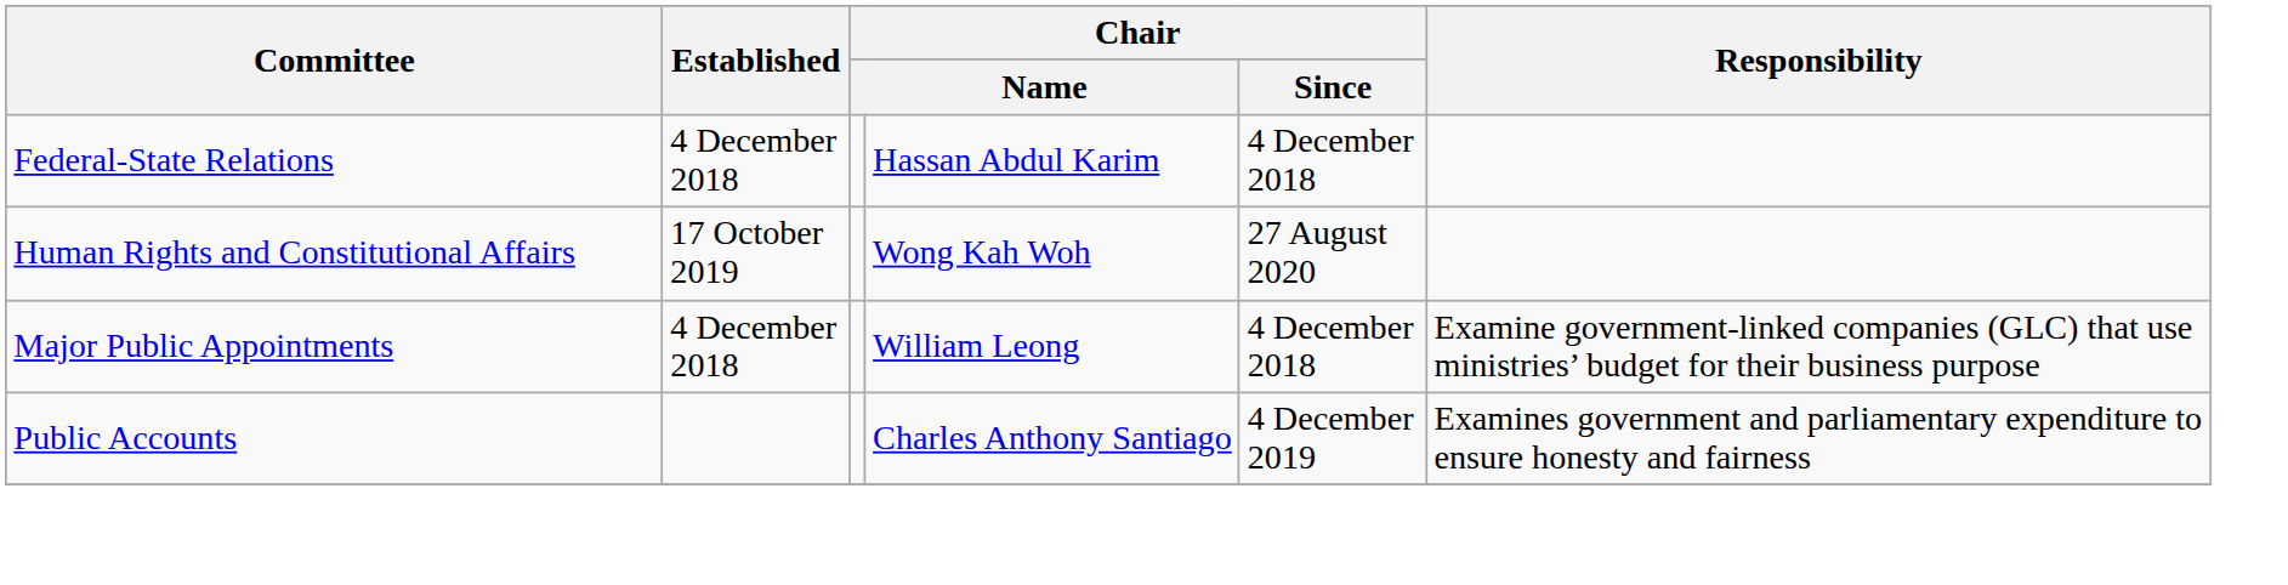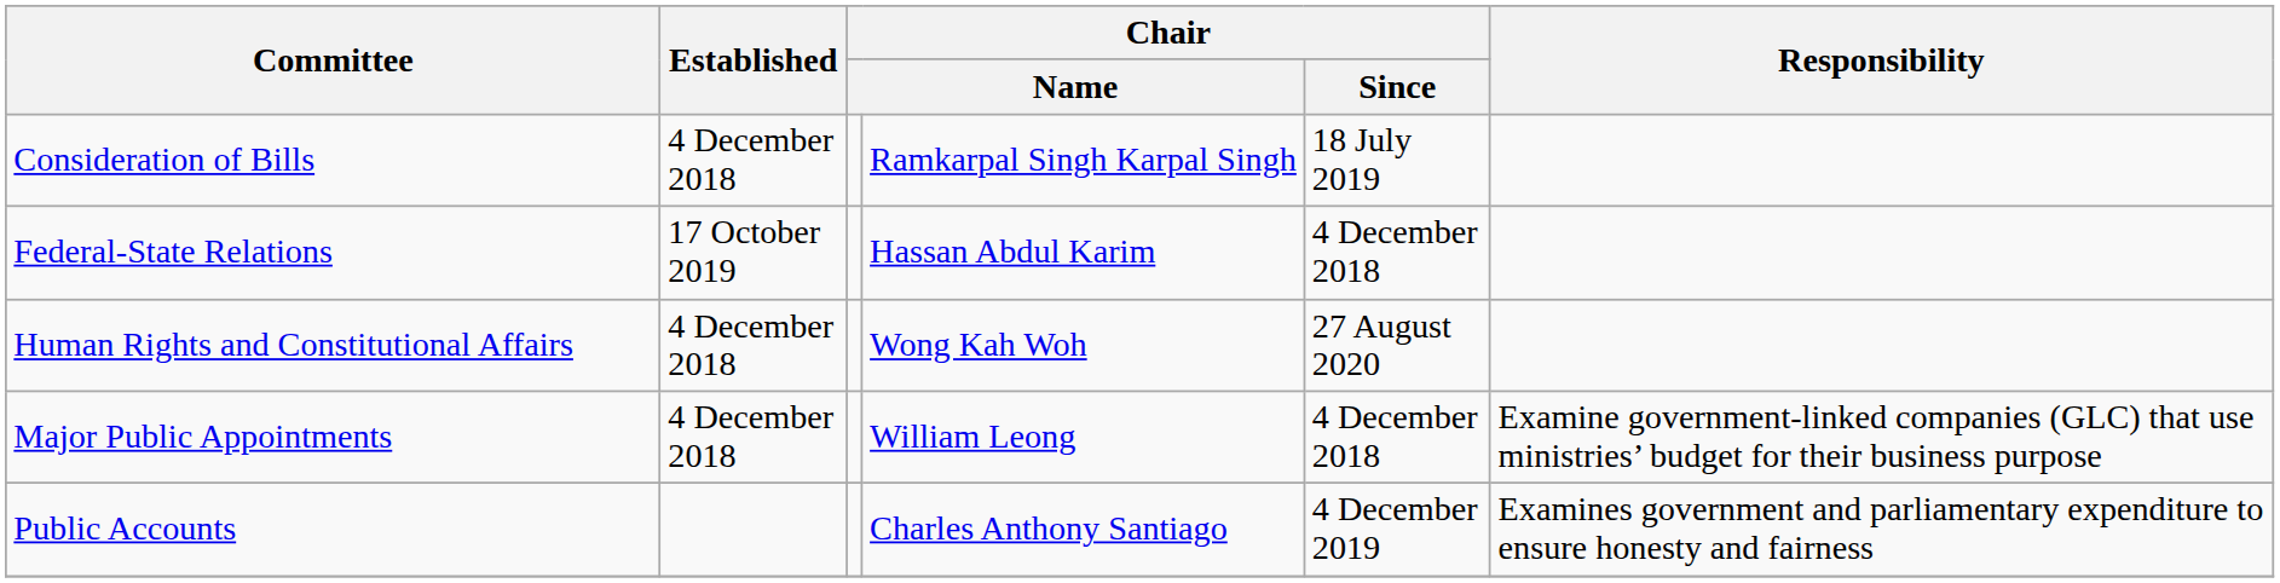+ row: Consideration of Bills | 4 December 2018 | Ramkarpal Singh Karpal Singh | 18 July 2019
Federal-State Relations | Established: 4 December 2018 -> 17 October 2019
Human Rights and Constitutional Affairs | Established: 17 October 2019 -> 4 December 2018
